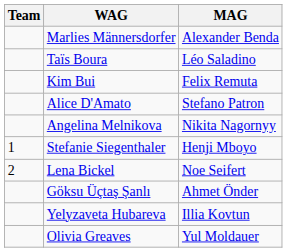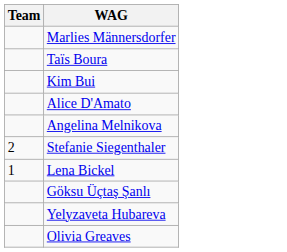- column: MAG | Alexander Benda | Léo Saladino | Felix Remuta | Stefano Patron | Nikita Nagornyy | Henji Mboyo | Noe Seifert | Ahmet Önder | Illia Kovtun | Yul Moldauer
Stefanie Siegenthaler | Team: 1 -> 2
Lena Bickel | Team: 2 -> 1
